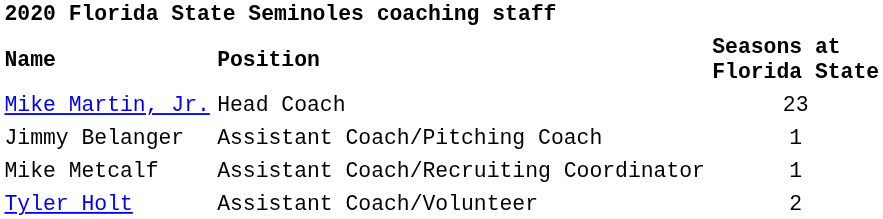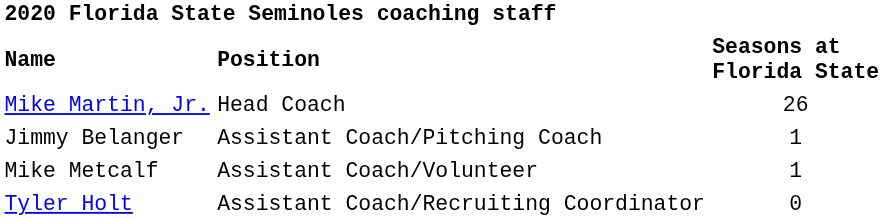Mike Martin, Jr. | Seasons at Florida State: 23 -> 26
Mike Metcalf | Position: Assistant Coach/Recruiting Coordinator -> Assistant Coach/Volunteer
Tyler Holt | Position: Assistant Coach/Volunteer -> Assistant Coach/Recruiting Coordinator
Tyler Holt | Seasons at Florida State: 2 -> 0
